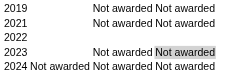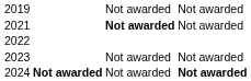2021 | column 3: normal -> bold
2023 | column 4: lightgrey background -> no background
2024 | column 2: normal -> bold
2024 | column 4: normal -> bold
